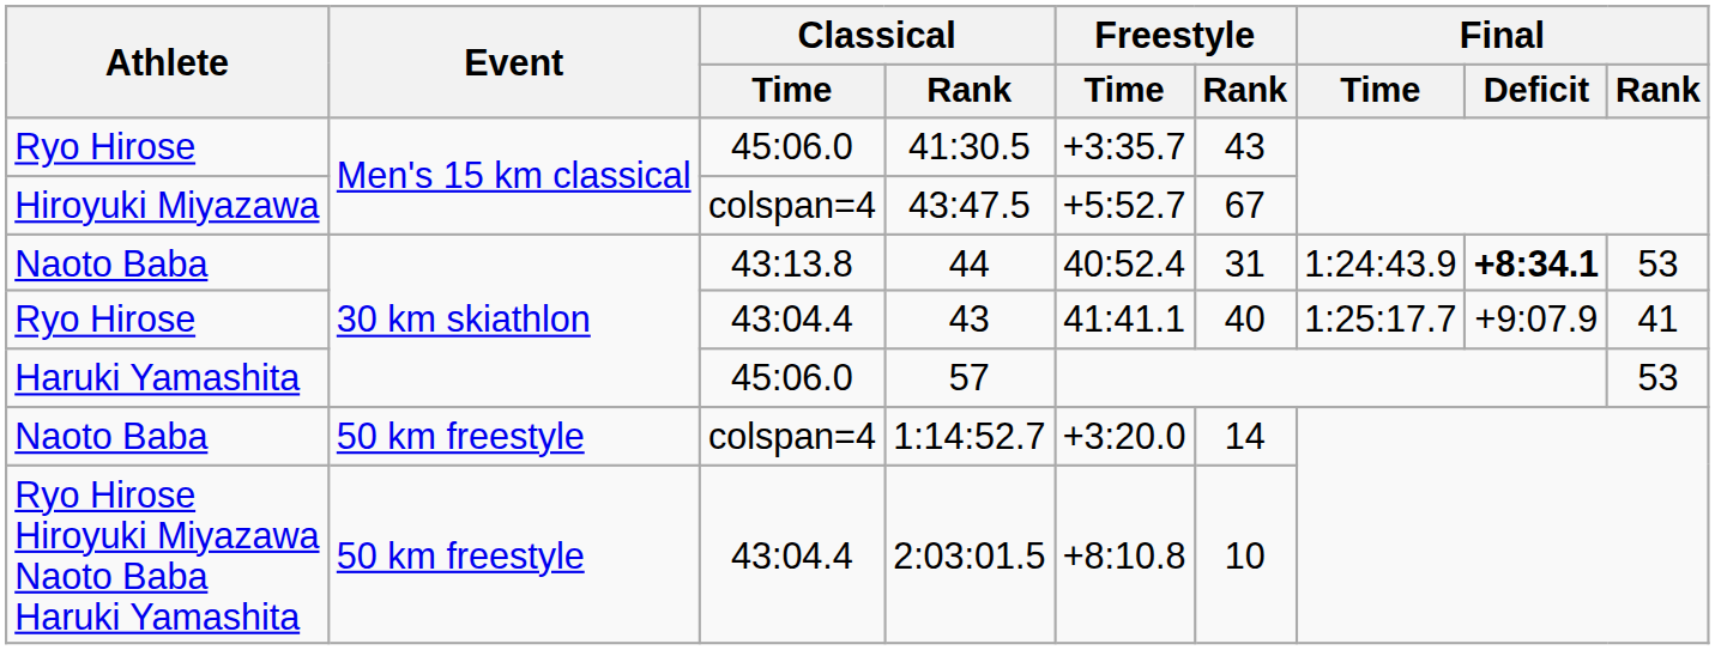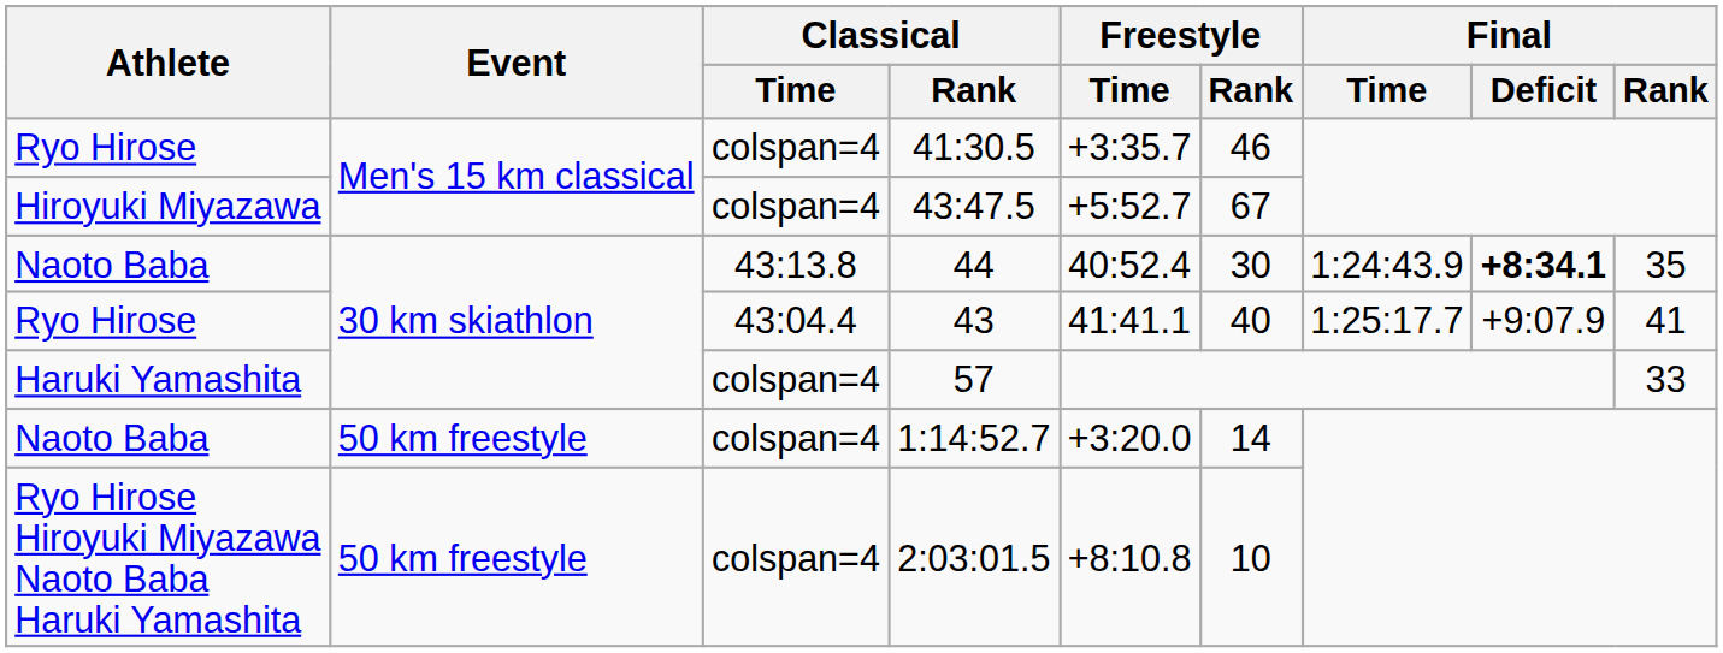41:30.5 | Classical / Time: 45:06.0 -> colspan=4
41:30.5 | Freestyle / Rank: 43 -> 46
44 | Freestyle / Rank: 31 -> 30
44 | Final / Rank: 53 -> 35
57 | Classical / Time: 45:06.0 -> colspan=4
57 | Final / Rank: 53 -> 33
2:03:01.5 | Classical / Time: 43:04.4 -> colspan=4
